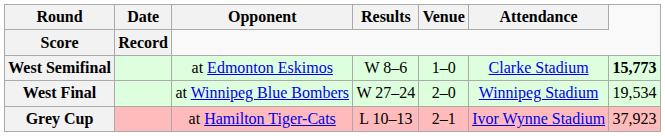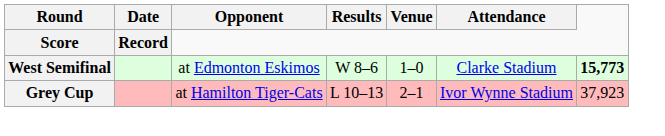- row: West Final | at Winnipeg Blue Bombers | W 27–24 | 2–0 | Winnipeg Stadium | 19,534
